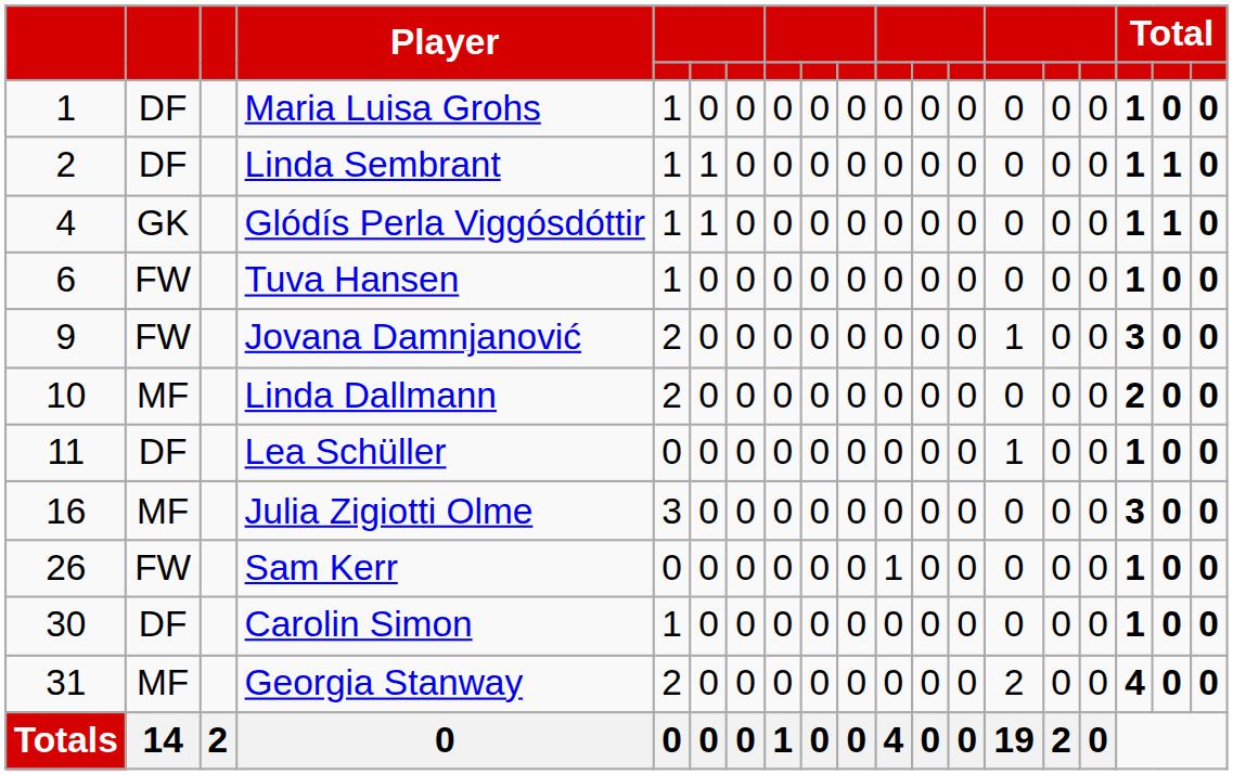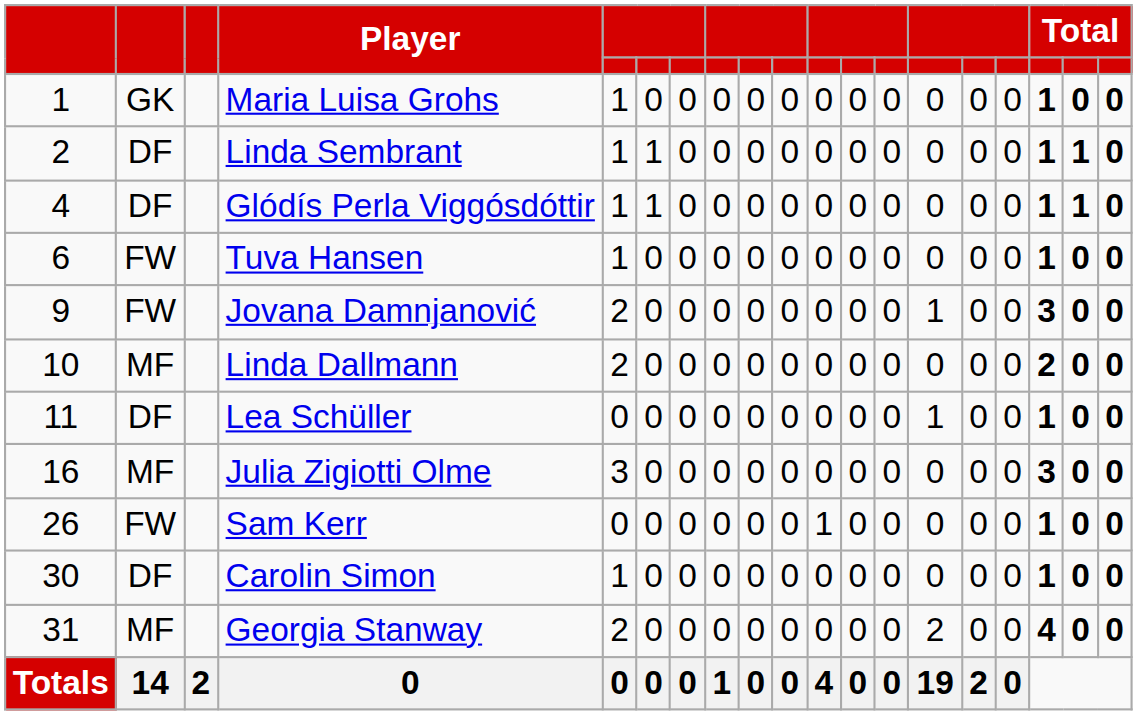Maria Luisa Grohs | column 2: DF -> GK
Glódís Perla Viggósdóttir | column 2: GK -> DF
